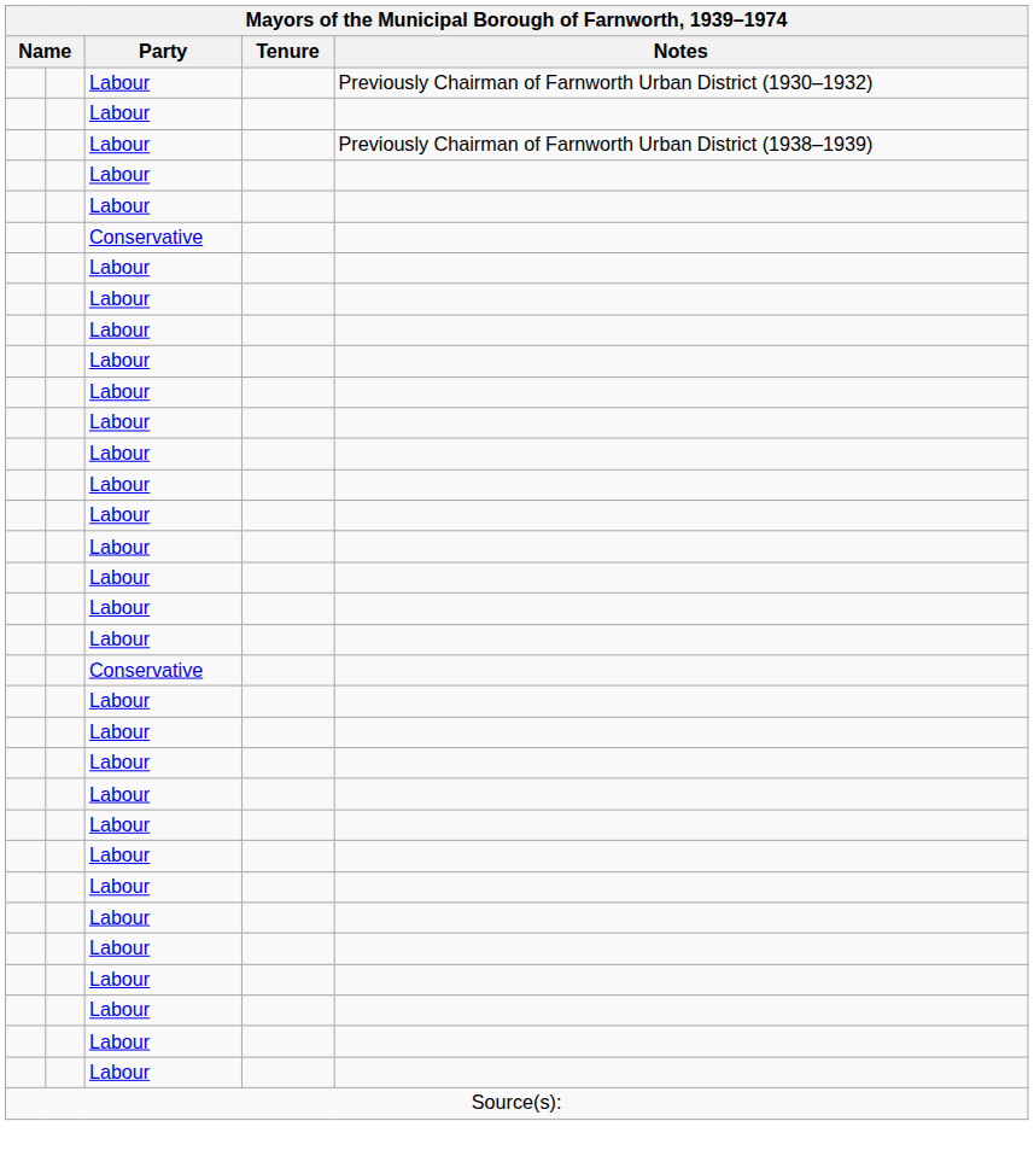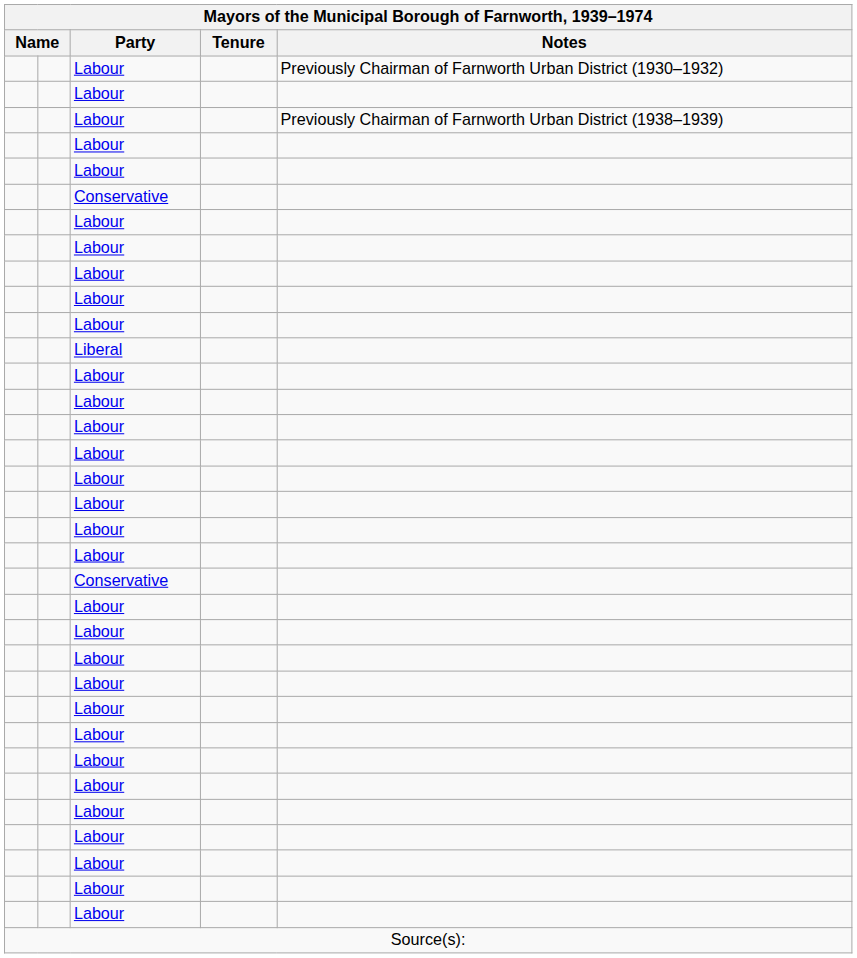+ row: Liberal
